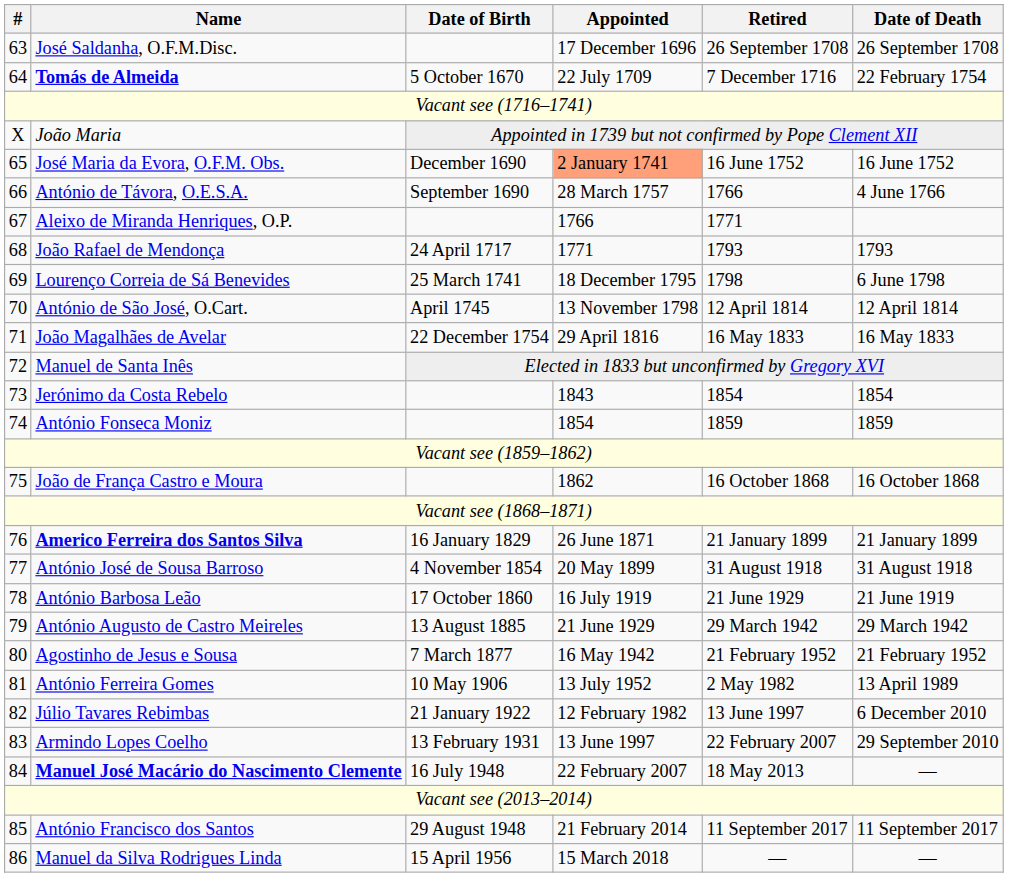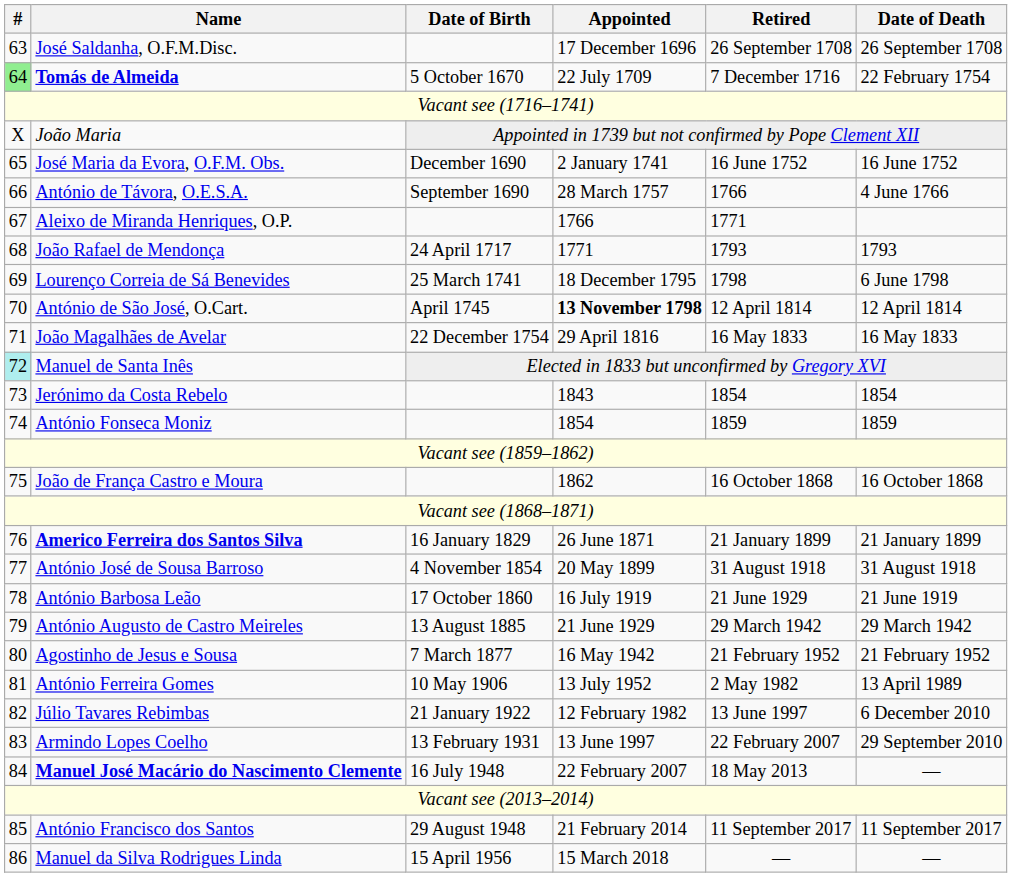Tomás de Almeida | #: no background -> lightgreen background
José Maria da Evora, O.F.M. Obs. | Appointed: lightsalmon background -> no background
António de São José, O.Cart. | Appointed: normal -> bold
Manuel de Santa Inês | #: no background -> paleturquoise background
